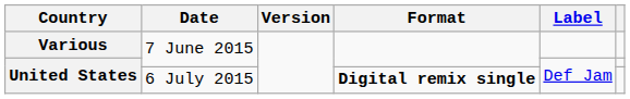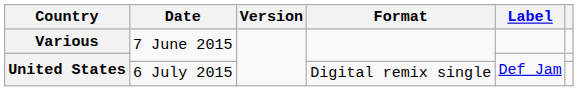United States / 6 July 2015 | Format: bold -> normal
